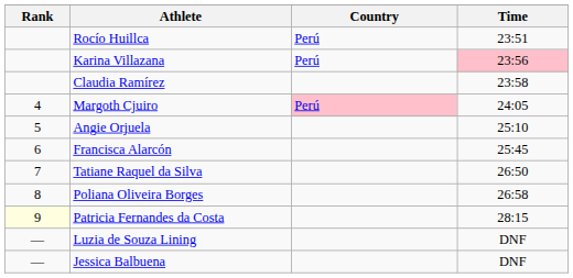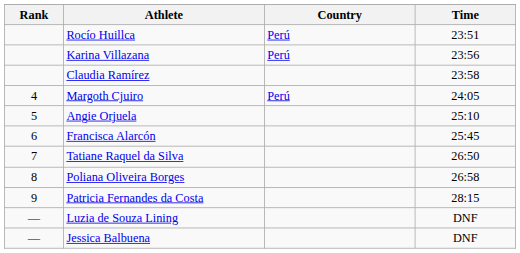Karina Villazana | Time: pink background -> no background
Margoth Cjuiro | Country: pink background -> no background
Patricia Fernandes da Costa | Rank: lightyellow background -> no background
